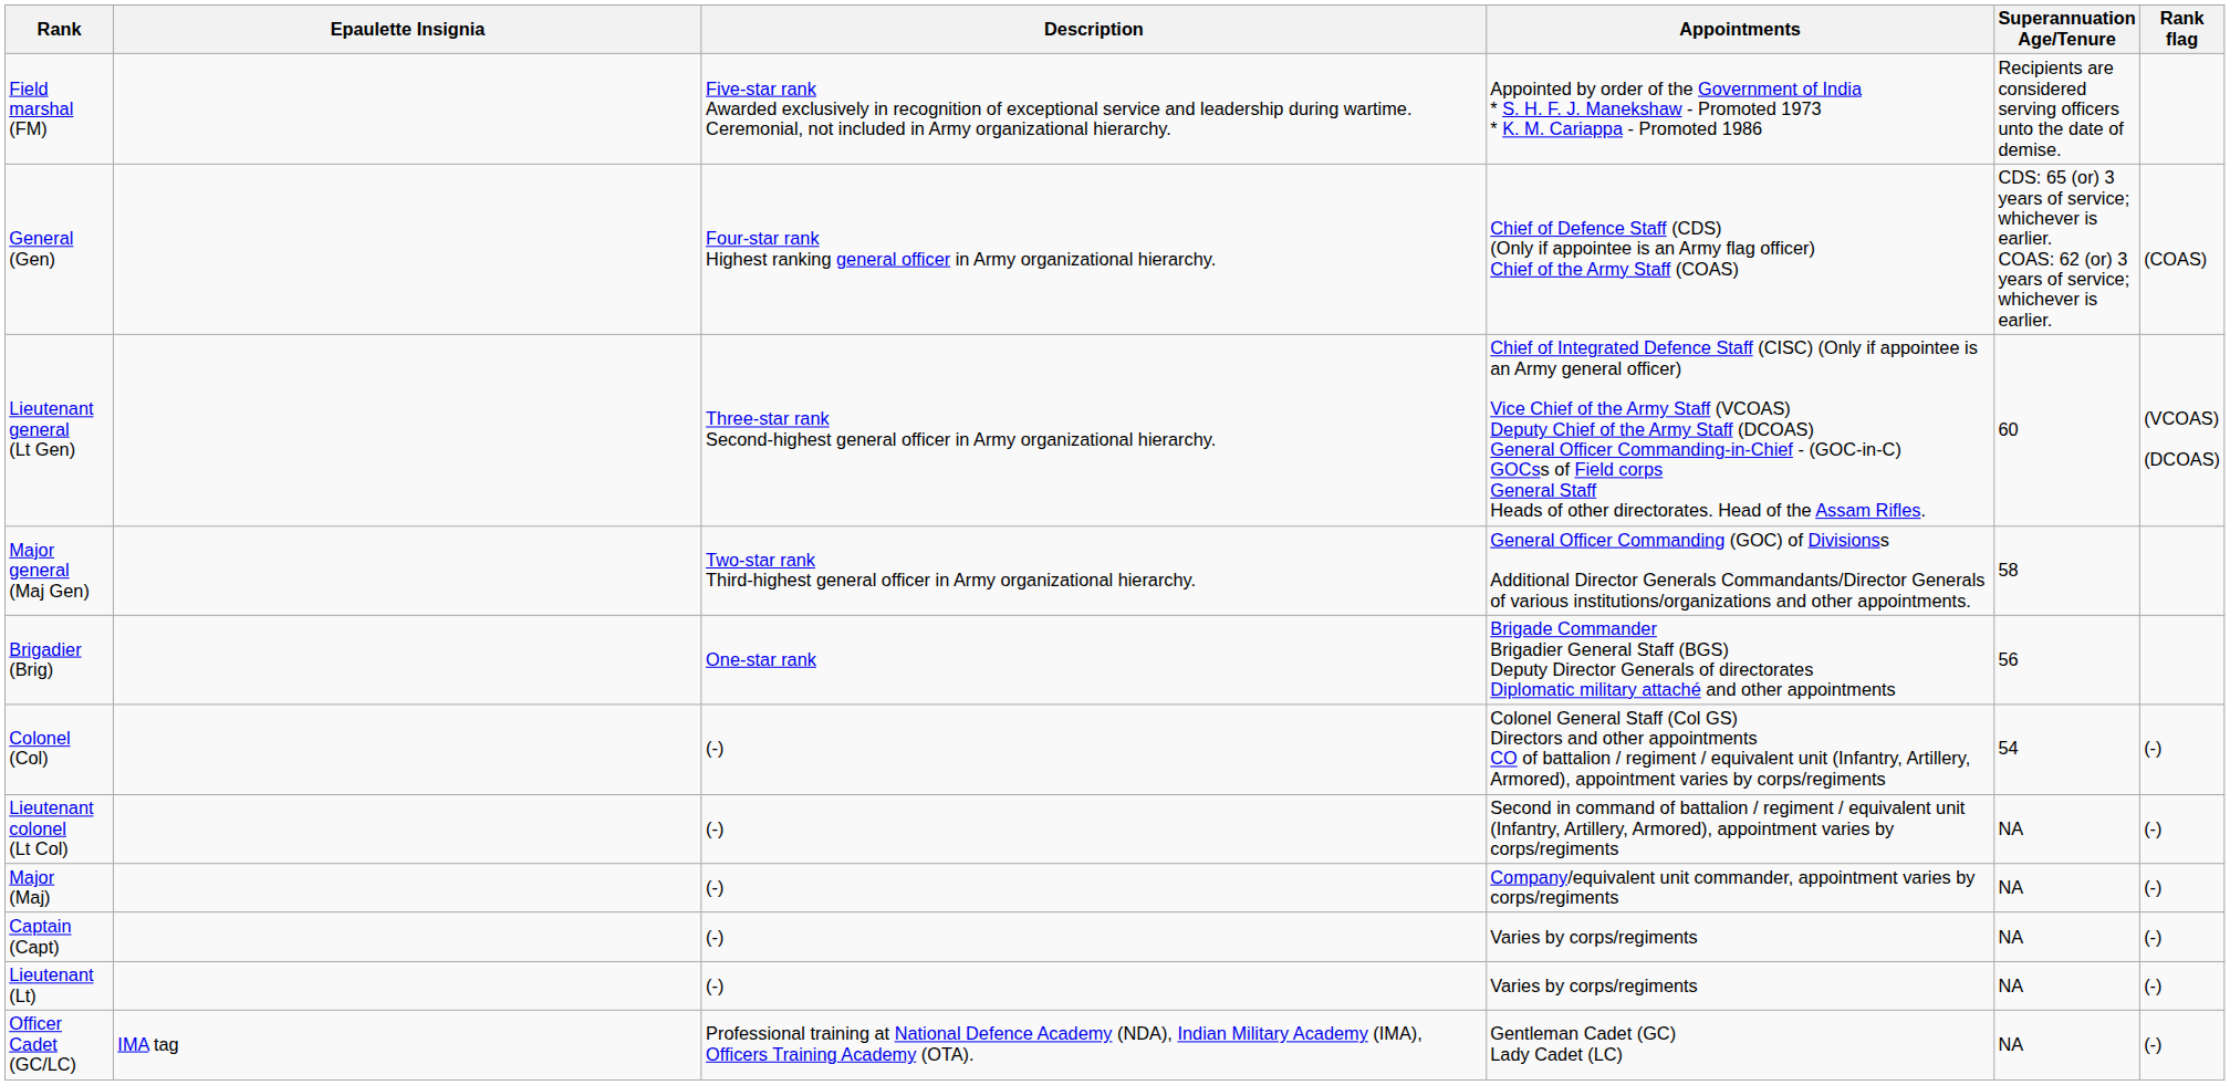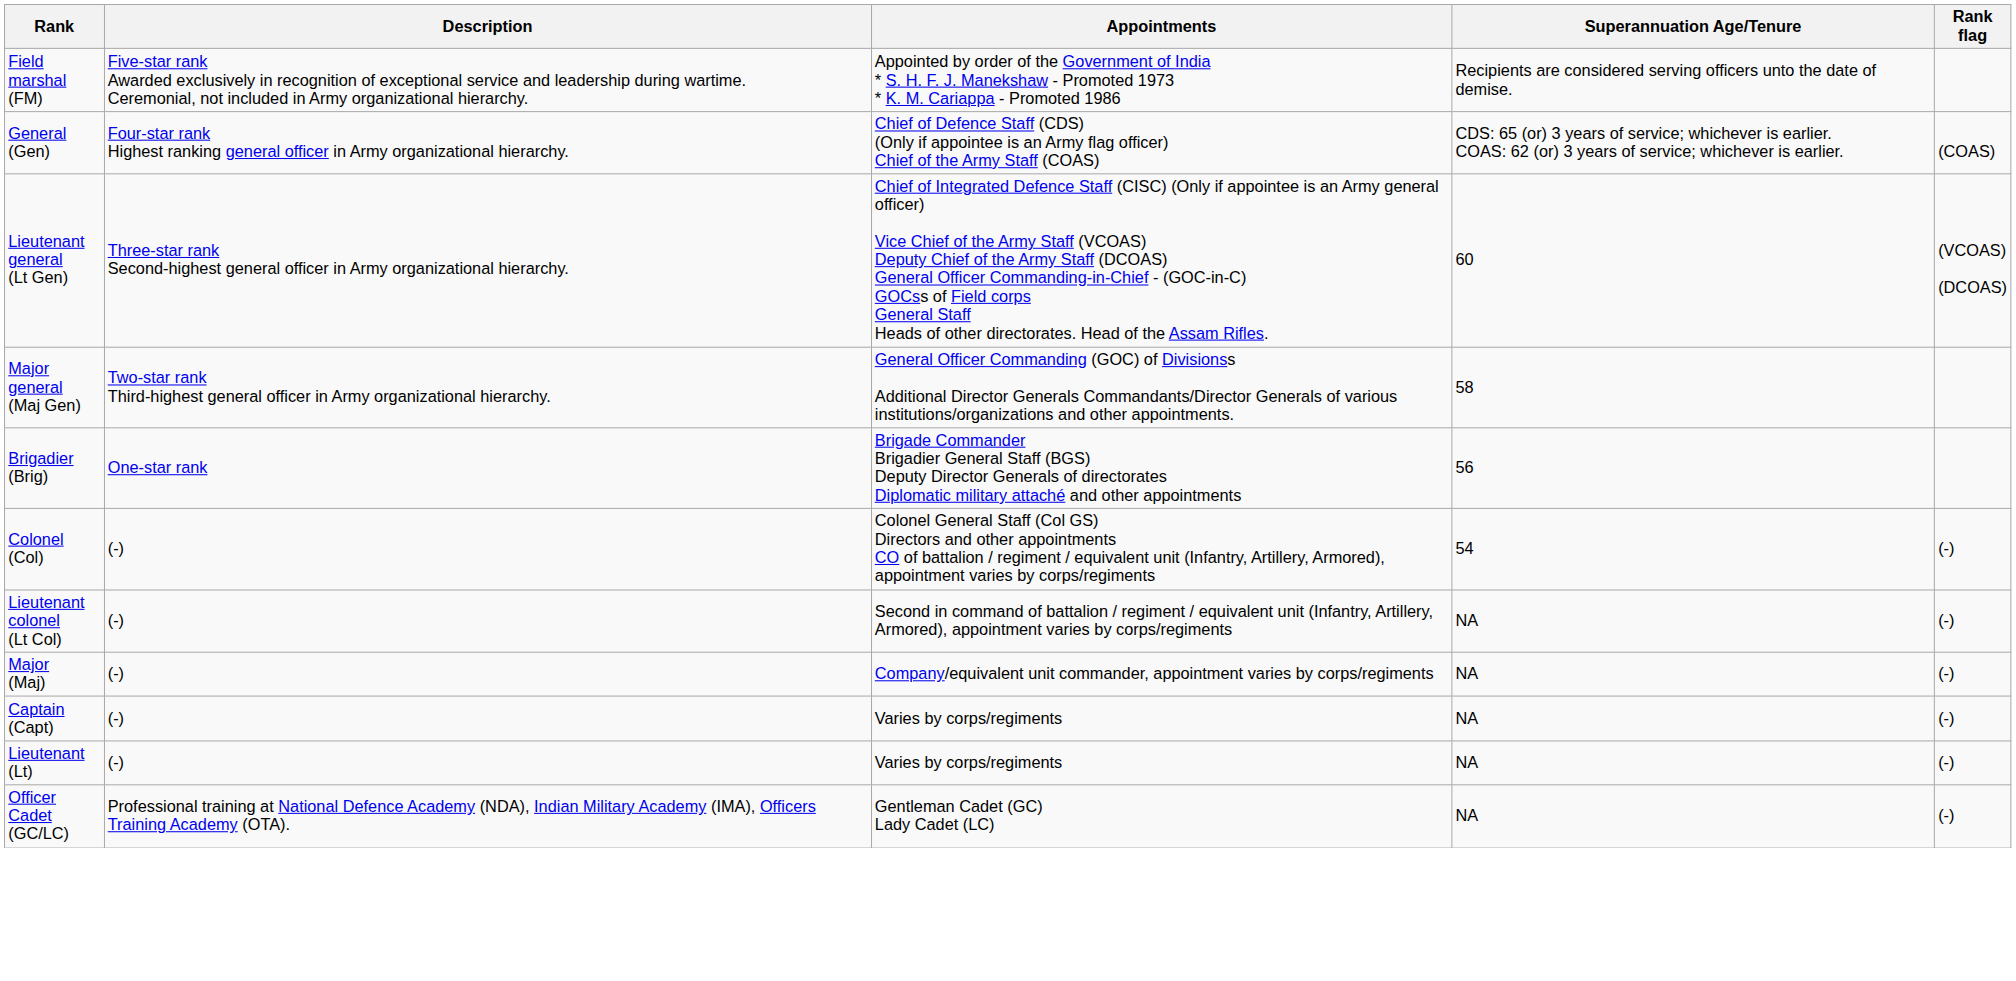- column: Epaulette Insignia | IMA tag
